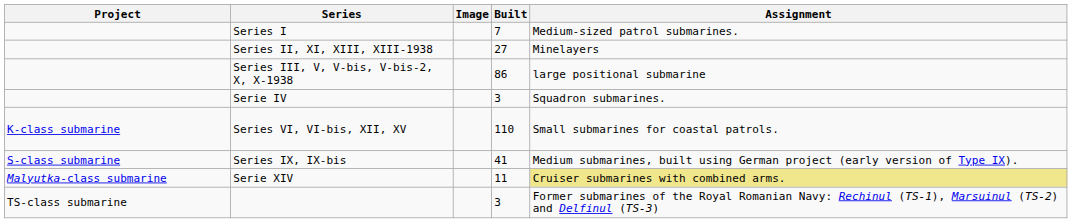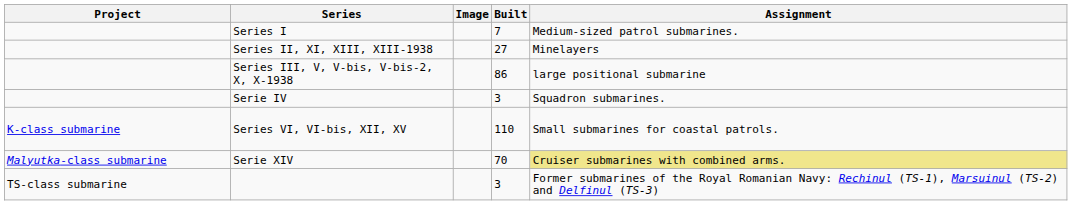- row: S-class submarine | Series IX, IX-bis | 41 | Medium submarines, built using German project (early version of Type IX).
Serie XIV | Built: 11 -> 70
